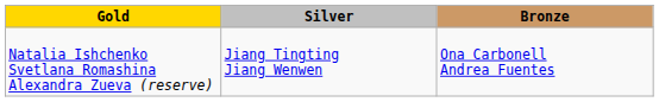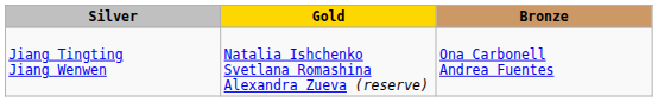columns swapped: Gold <-> Silver
